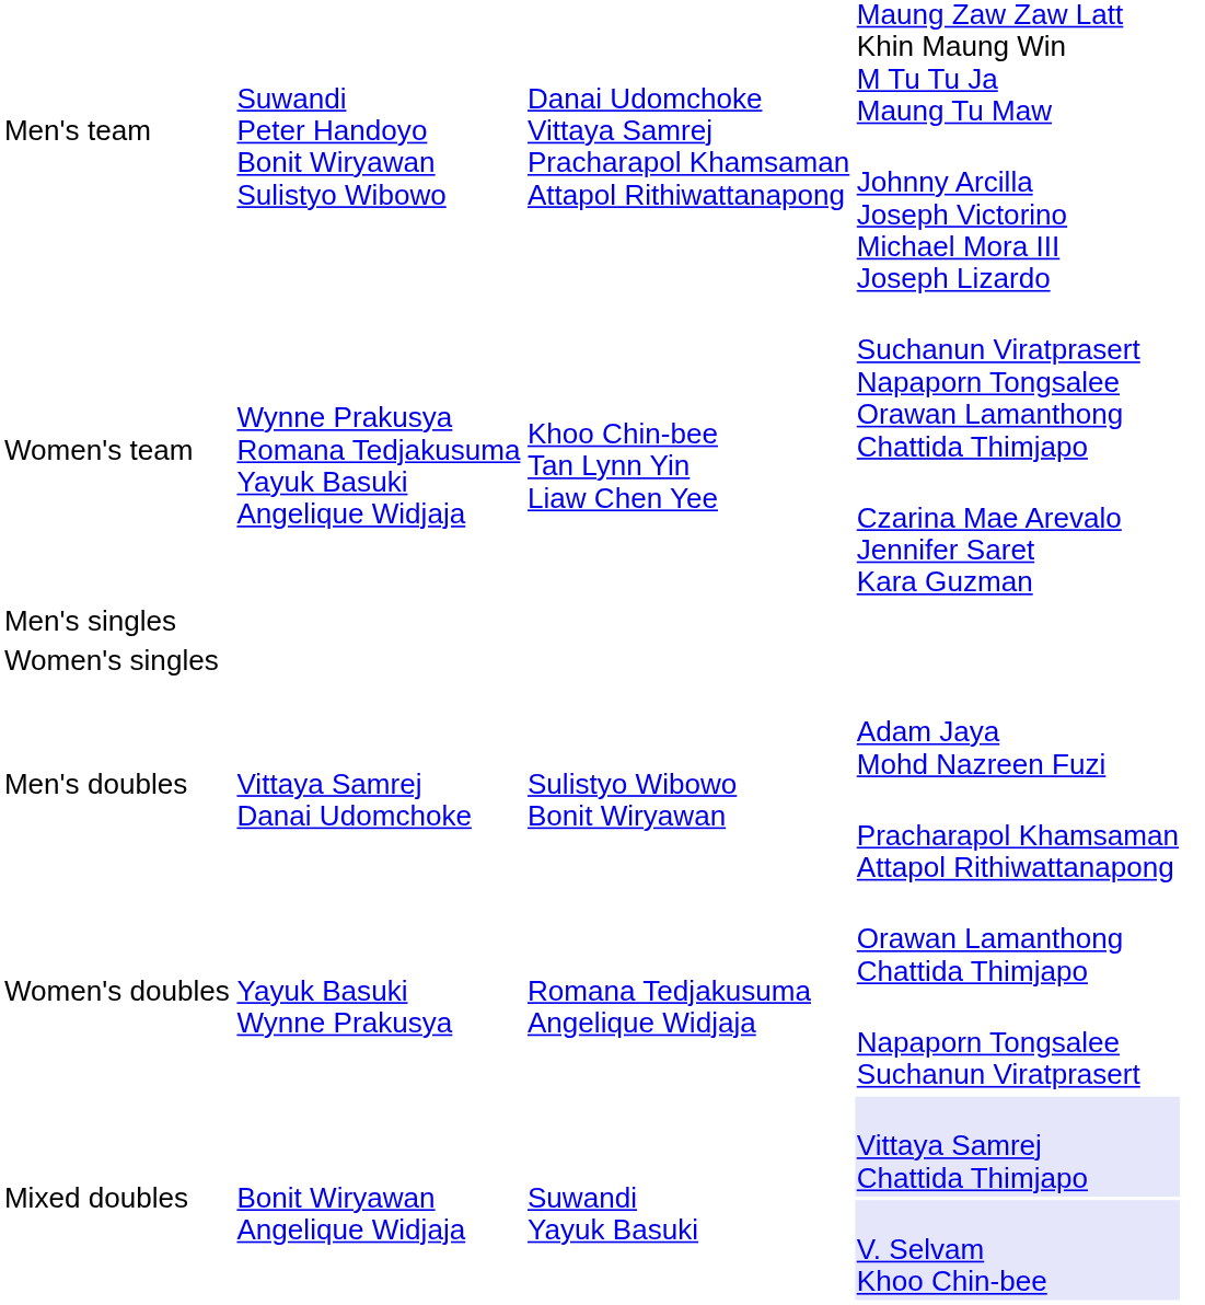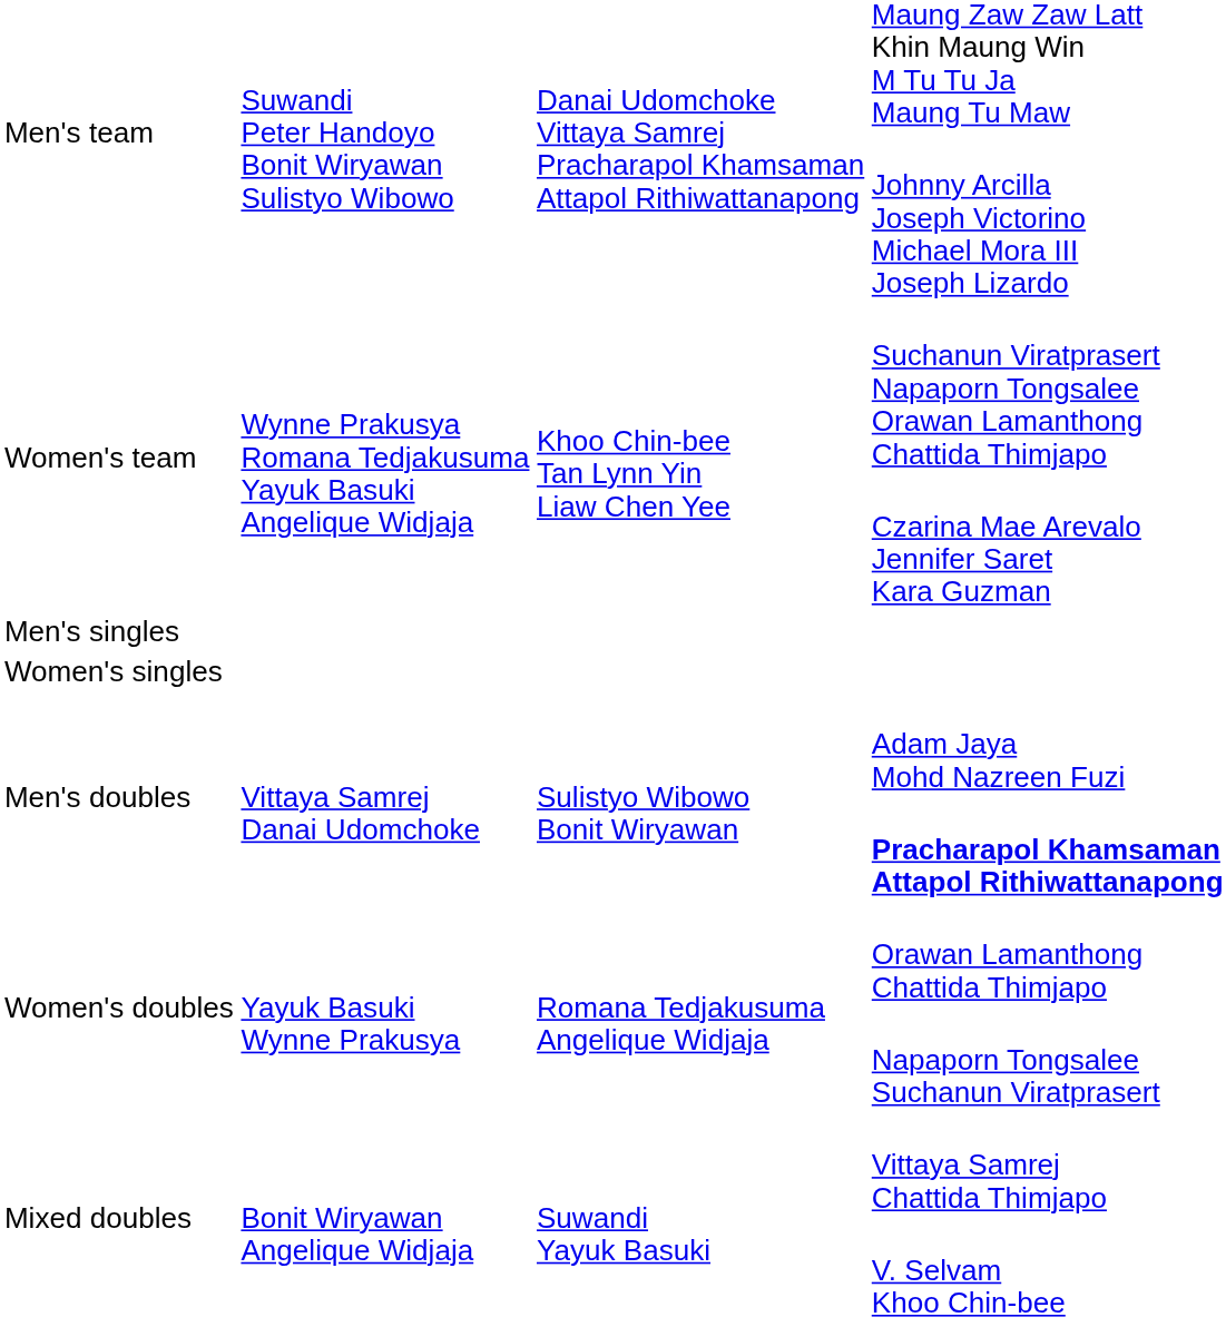Pracharapol Khamsaman Attapol Rithiwattanapong | column 4: normal -> bold
Vittaya Samrej Chattida Thimjapo | column 4: lavender background -> no background
V. Selvam Khoo Chin-bee | column 4: lavender background -> no background
